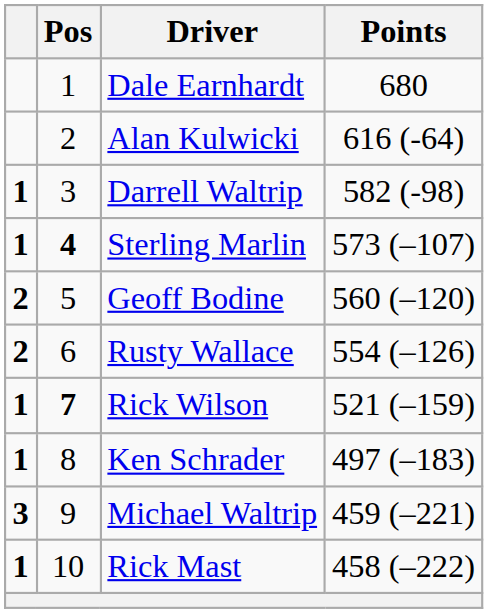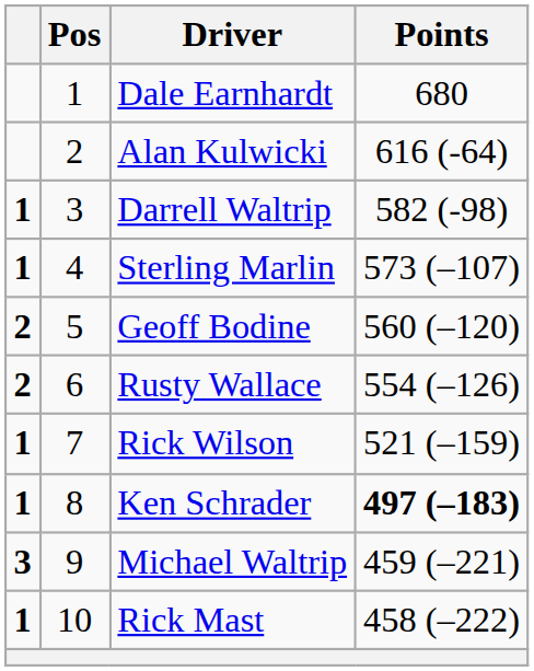Sterling Marlin | Pos: bold -> normal
Rick Wilson | Pos: bold -> normal
Ken Schrader | Points: normal -> bold
